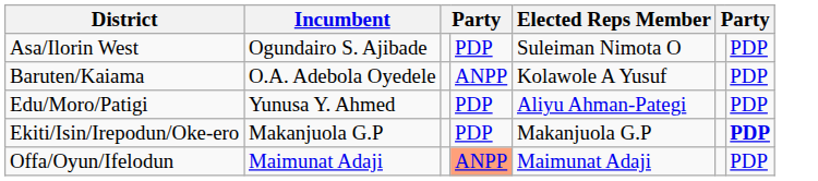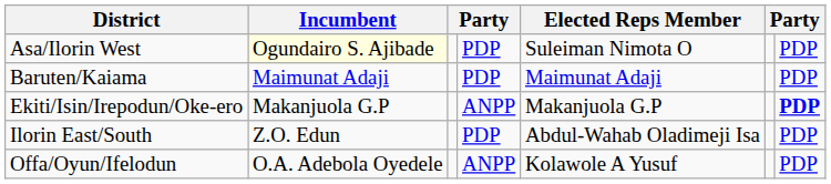Asa/Ilorin West | Incumbent: no background -> lightyellow background
Baruten/Kaiama | Incumbent: O.A. Adebola Oyedele -> Maimunat Adaji
Baruten/Kaiama | column 4: ANPP -> PDP
Baruten/Kaiama | Elected Reps Member: Kolawole A Yusuf -> Maimunat Adaji
- row: Edu/Moro/Patigi | Yunusa Y. Ahmed | PDP | Aliyu Ahman-Pategi | PDP
Ekiti/Isin/Irepodun/Oke-ero | column 4: PDP -> ANPP
+ row: Ilorin East/South | Z.O. Edun | PDP | Abdul-Wahab Oladimeji Isa | PDP
Offa/Oyun/Ifelodun | Incumbent: Maimunat Adaji -> O.A. Adebola Oyedele
Offa/Oyun/Ifelodun | column 4: lightsalmon background -> no background
Offa/Oyun/Ifelodun | Elected Reps Member: Maimunat Adaji -> Kolawole A Yusuf
